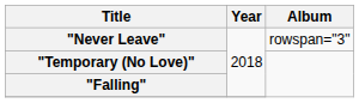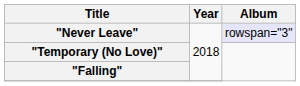"Never Leave" | Album: no background -> lavender background
